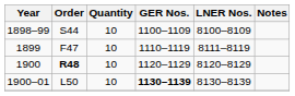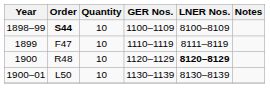1898–99 | Order: normal -> bold
1900 | Order: bold -> normal
1900 | LNER Nos.: normal -> bold
1900–01 | GER Nos.: bold -> normal
